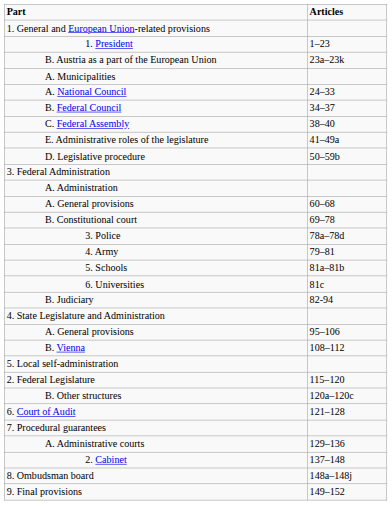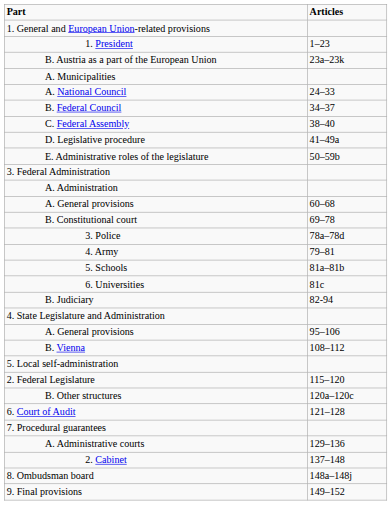row 9 | Part: E. Administrative roles of the legislature -> D. Legislative procedure
row 10 | Part: D. Legislative procedure -> E. Administrative roles of the legislature
